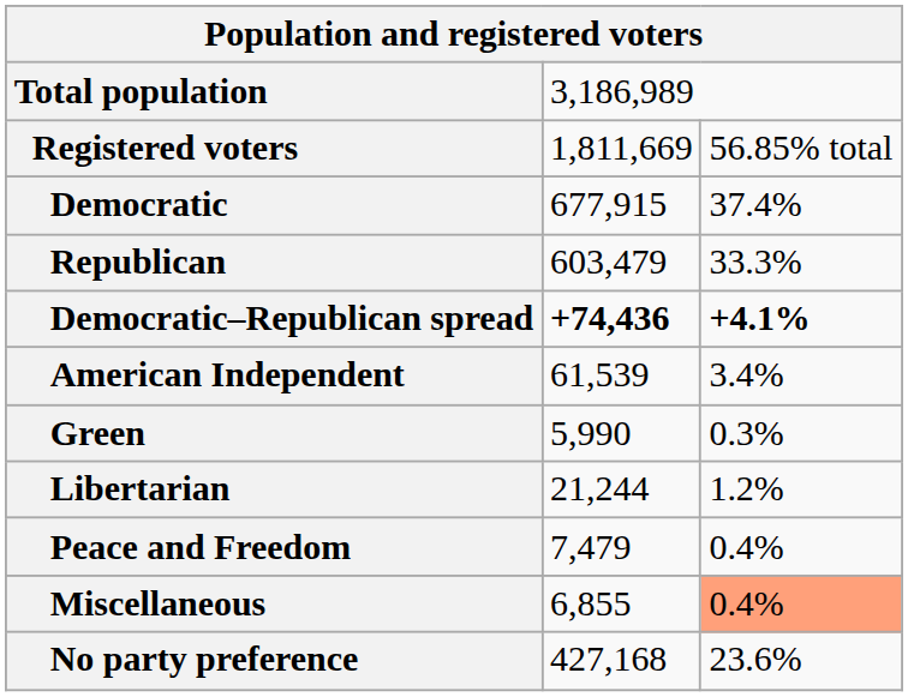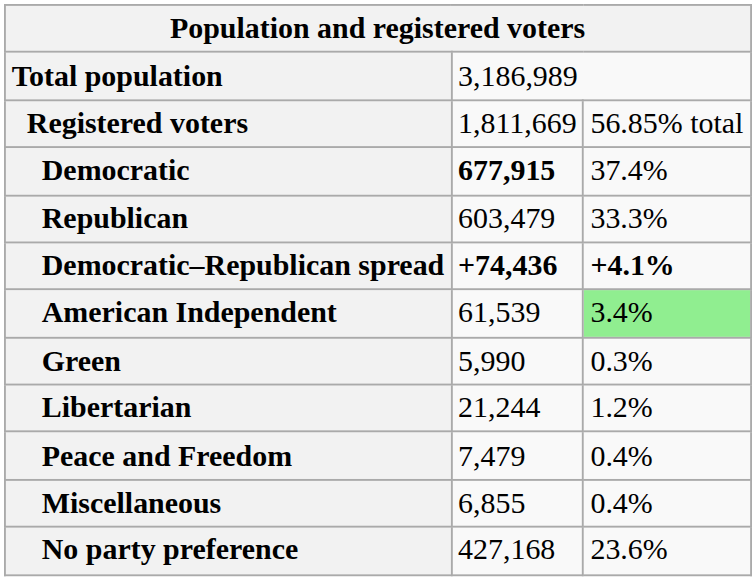Democratic | column 2: normal -> bold
American Independent | column 3: no background -> lightgreen background
Miscellaneous | column 3: lightsalmon background -> no background
